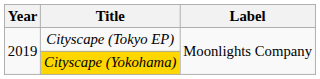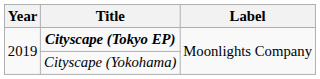Cityscape (Tokyo EP) | Title: normal -> bold
Cityscape (Yokohama) | Title: gold background -> no background
